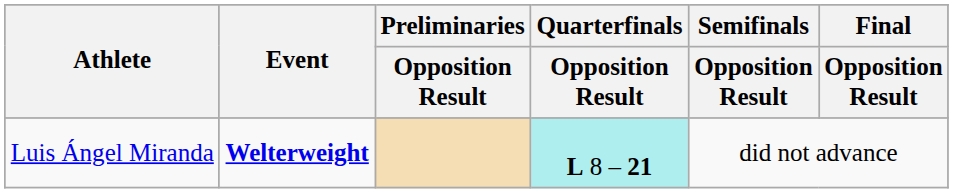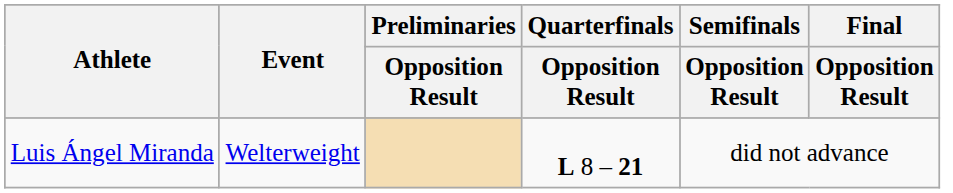Luis Ángel Miranda | Event: bold -> normal
Luis Ángel Miranda | Quarterfinals / Opposition Result: paleturquoise background -> no background
